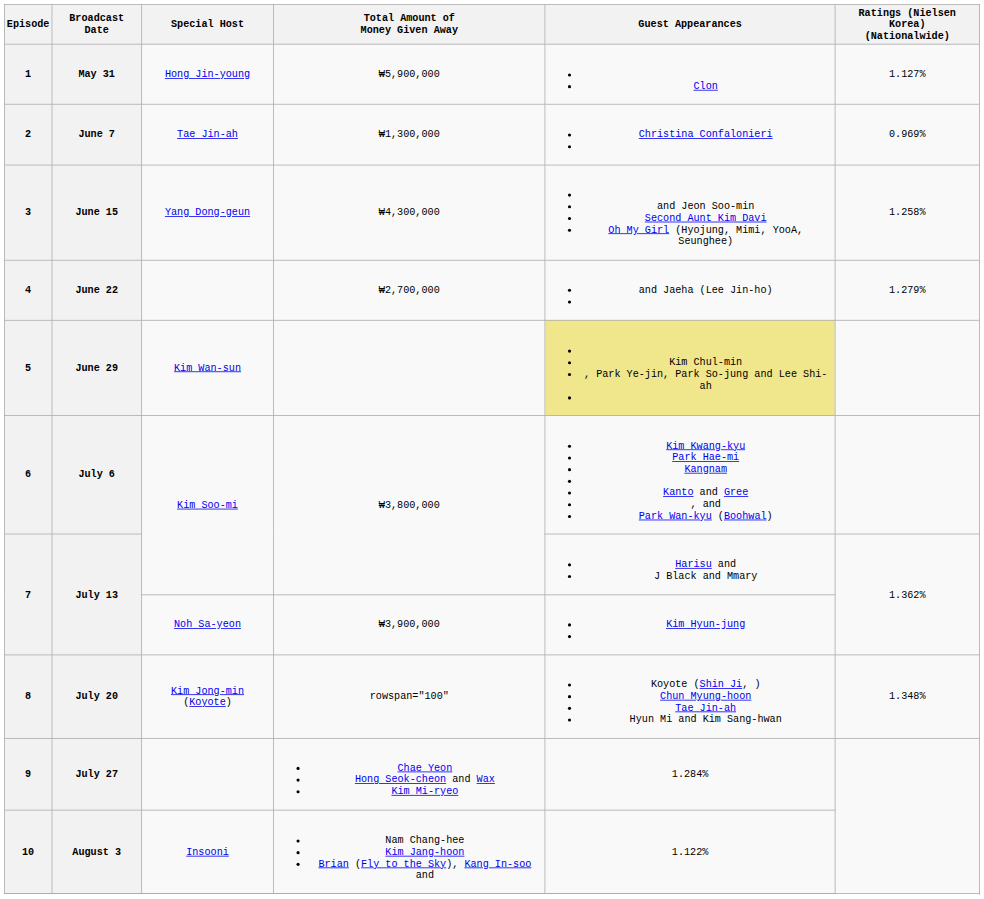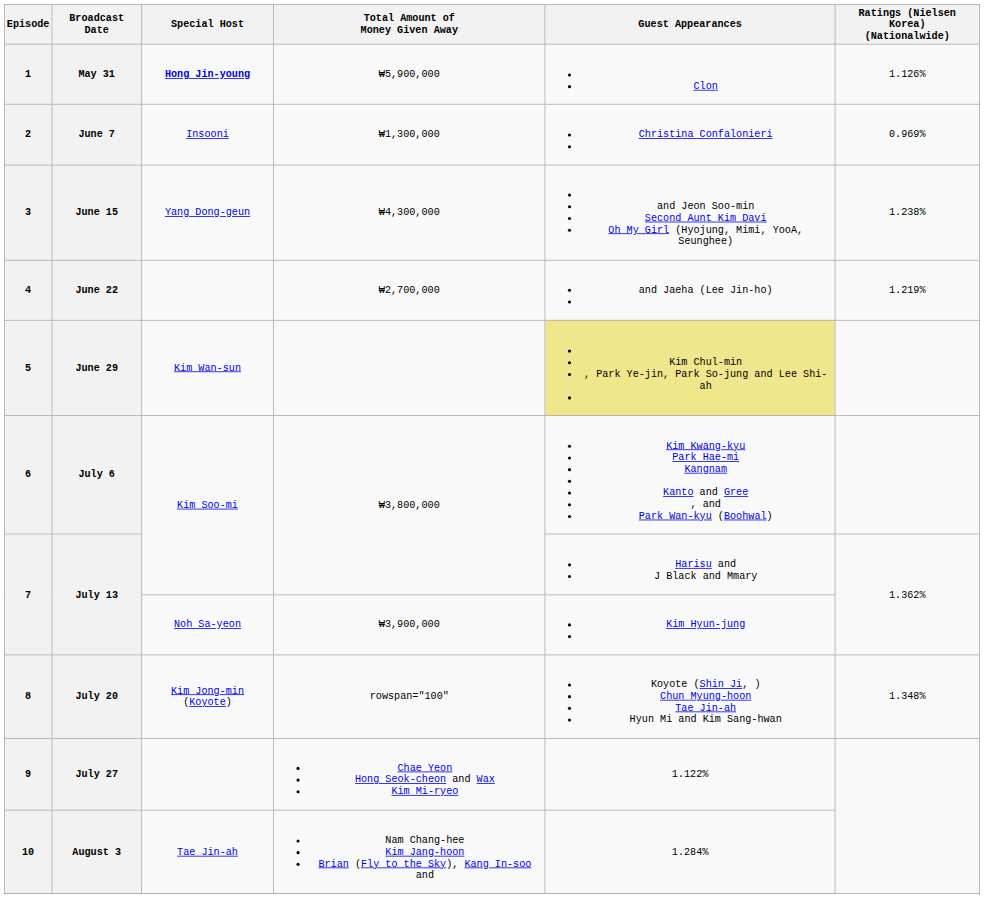May 31 | Special Host: normal -> bold
May 31 | Ratings (Nielsen Korea) (Nationalwide): 1.127% -> 1.126%
June 7 | Special Host: Tae Jin-ah -> Insooni
June 15 | Ratings (Nielsen Korea) (Nationalwide): 1.258% -> 1.238%
June 22 | Ratings (Nielsen Korea) (Nationalwide): 1.279% -> 1.219%
July 27 | Guest Appearances: 1.284% -> 1.122%
August 3 | Special Host: Insooni -> Tae Jin-ah
August 3 | Guest Appearances: 1.122% -> 1.284%
